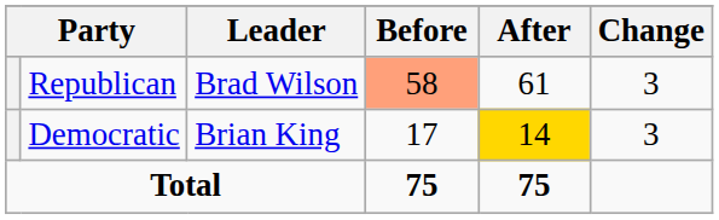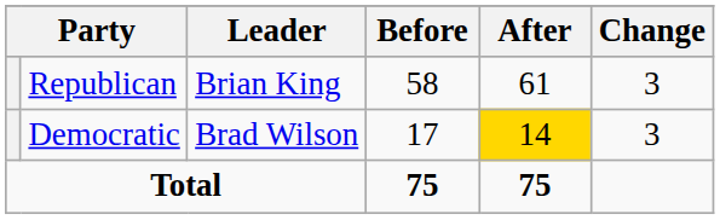Republican | Leader: Brad Wilson -> Brian King
Republican | Before: lightsalmon background -> no background
Democratic | Leader: Brian King -> Brad Wilson
